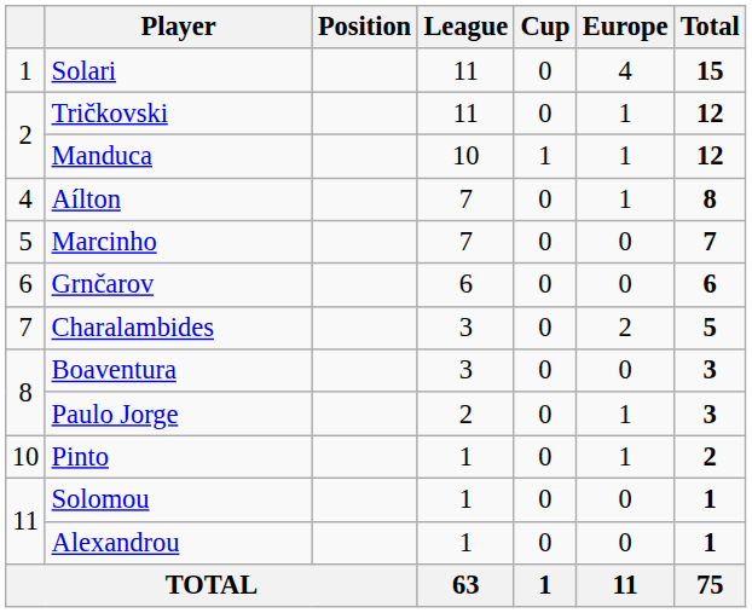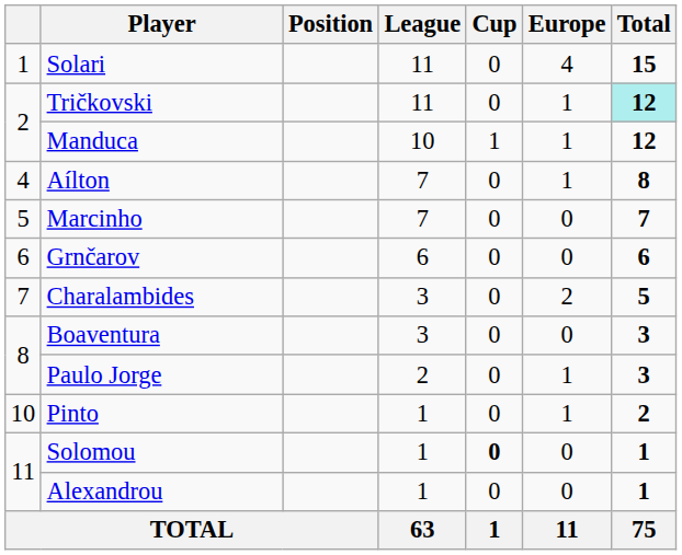Tričkovski | Total: no background -> paleturquoise background
Solomou | Cup: normal -> bold
